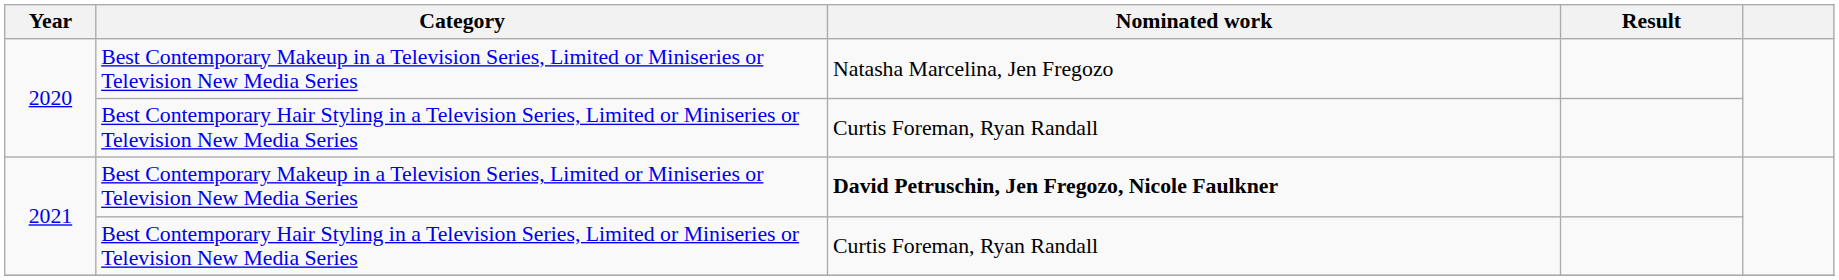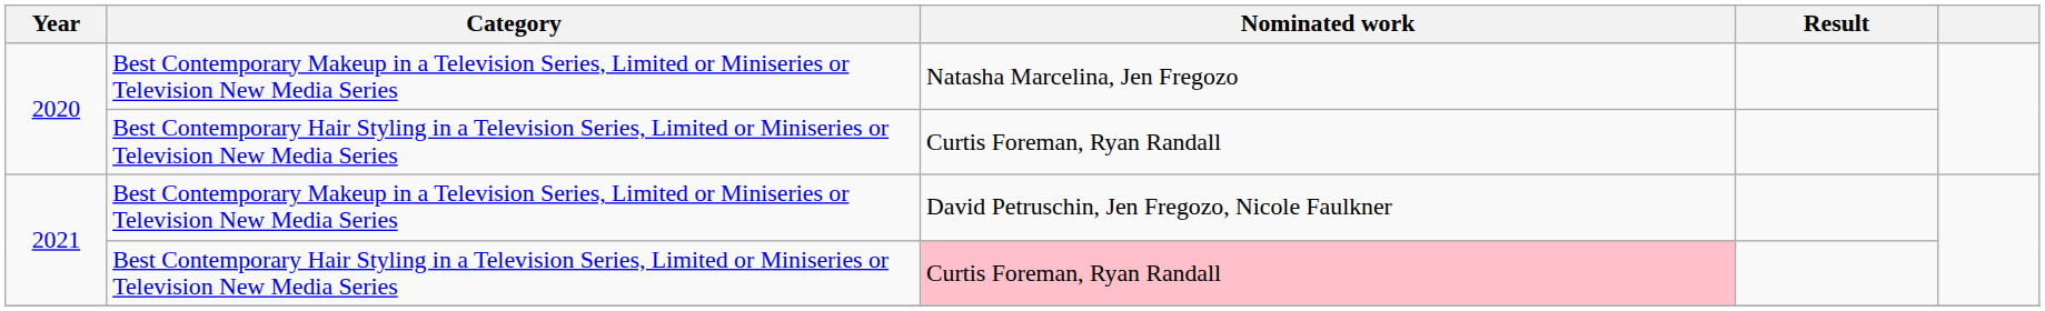David Petruschin, Jen Fregozo, Nicole Faulkner | Nominated work: bold -> normal
2021 / Curtis Foreman, Ryan Randall | Nominated work: no background -> pink background
